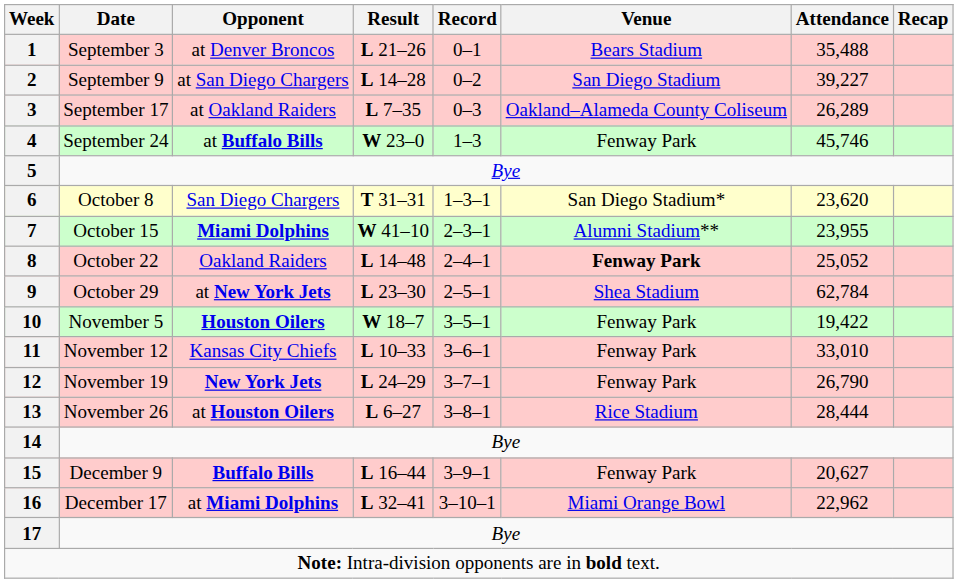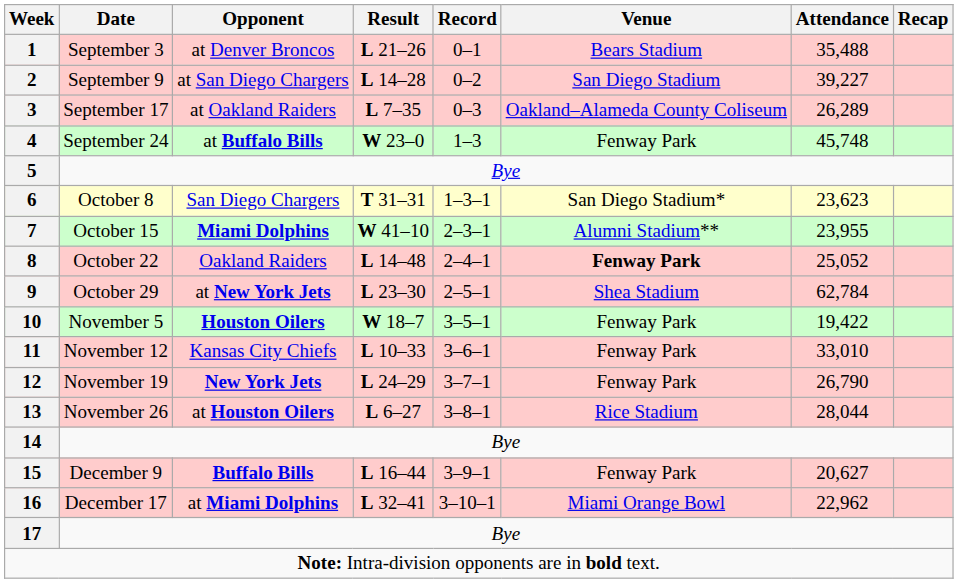4 | Attendance: 45,746 -> 45,748
6 | Attendance: 23,620 -> 23,623
13 | Attendance: 28,444 -> 28,044
